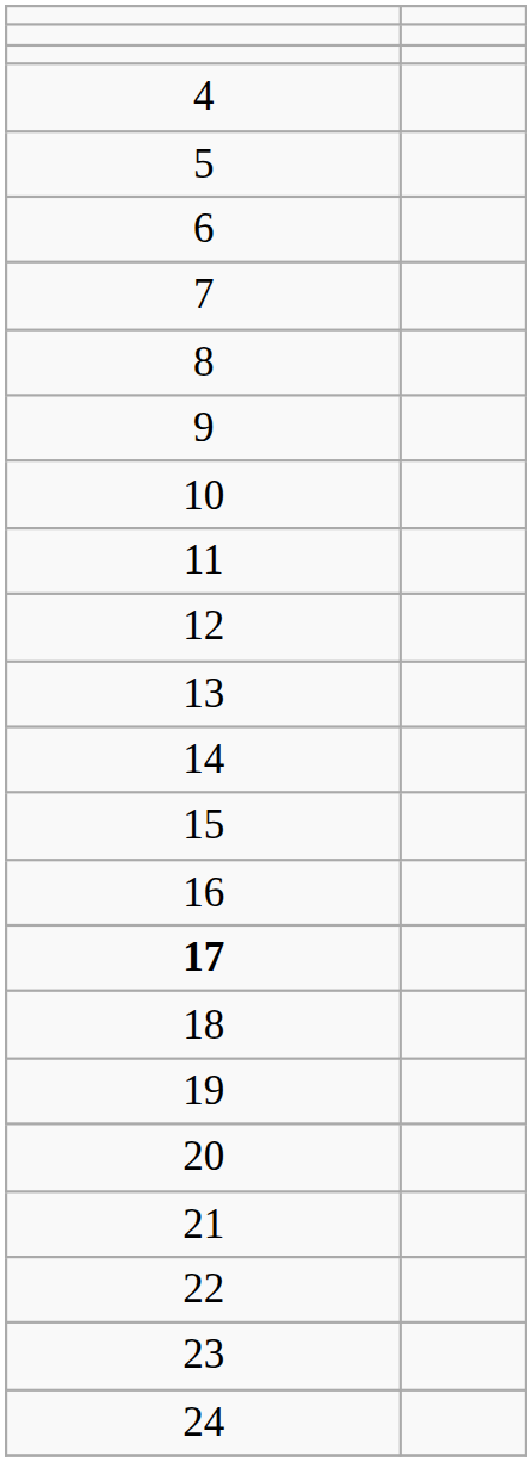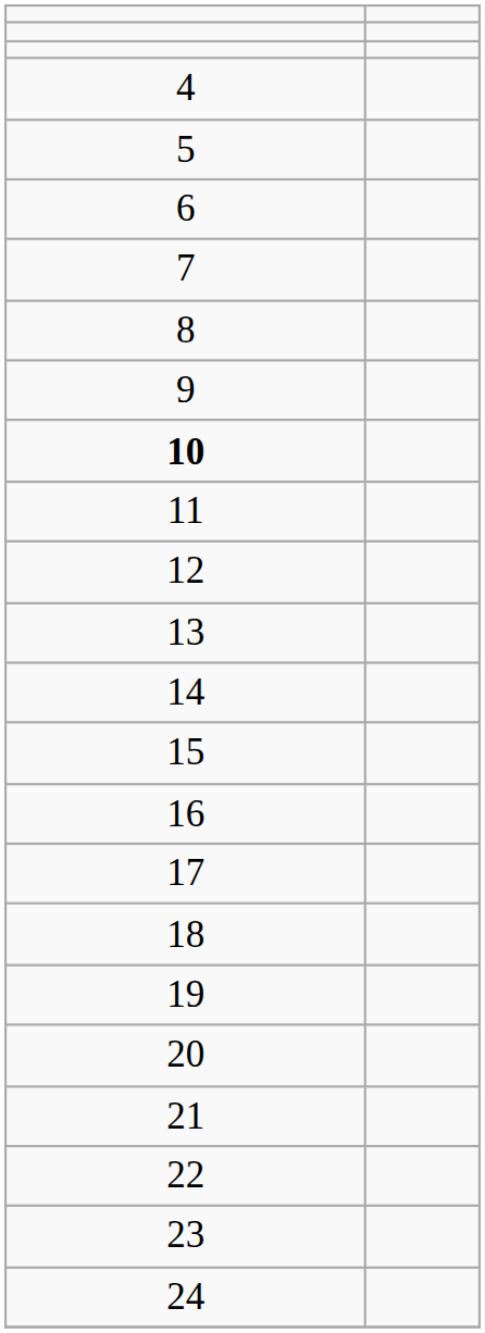row 10 | column 1: normal -> bold
row 17 | column 1: bold -> normal
